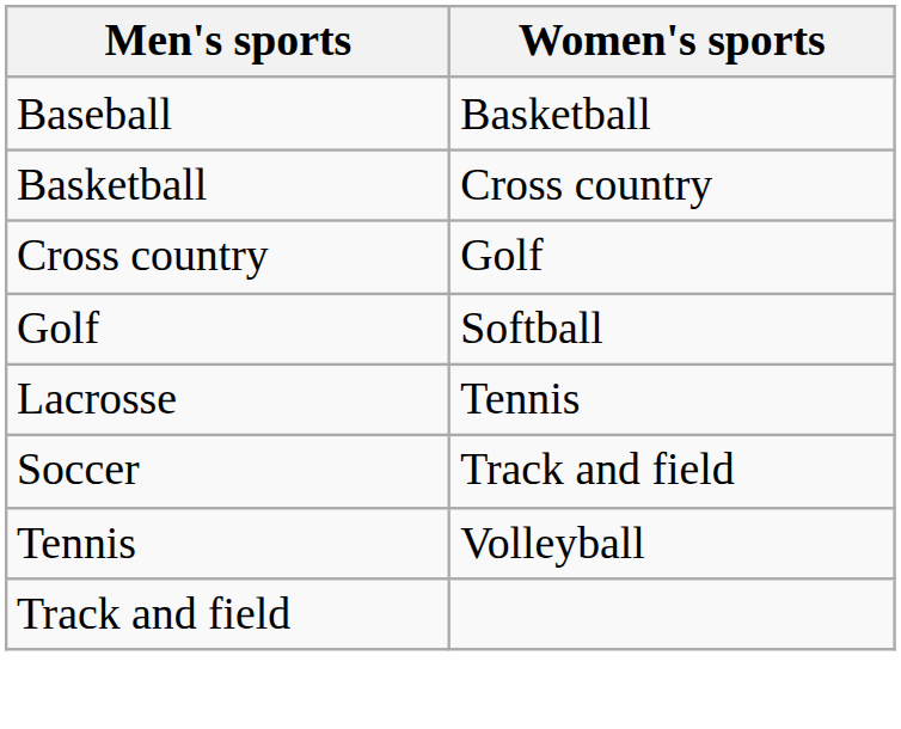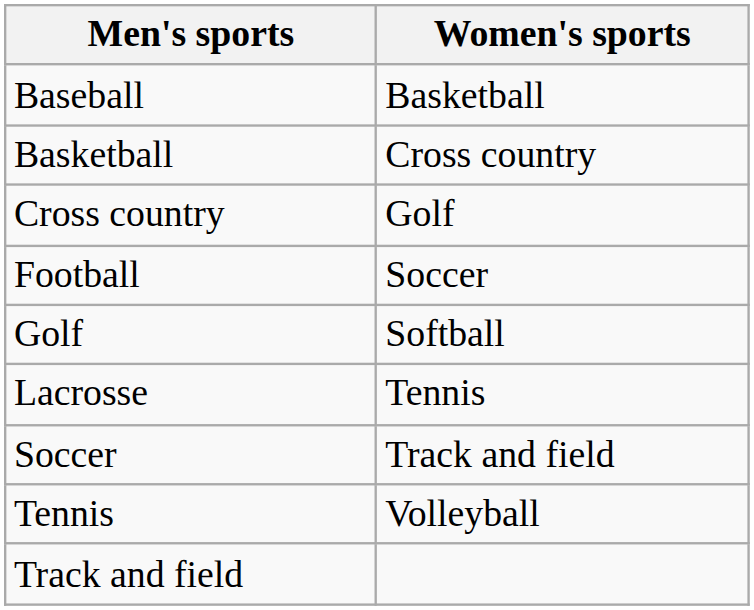+ row: Football | Soccer
